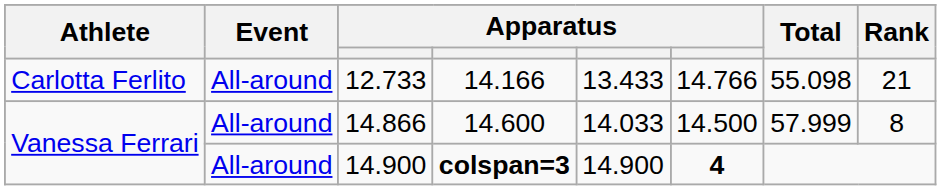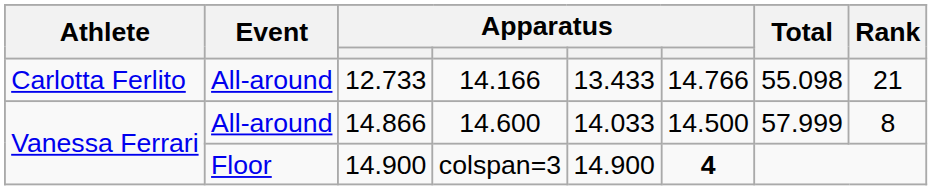row 5 | Event: All-around -> Floor
row 5 | column 4: bold -> normal
